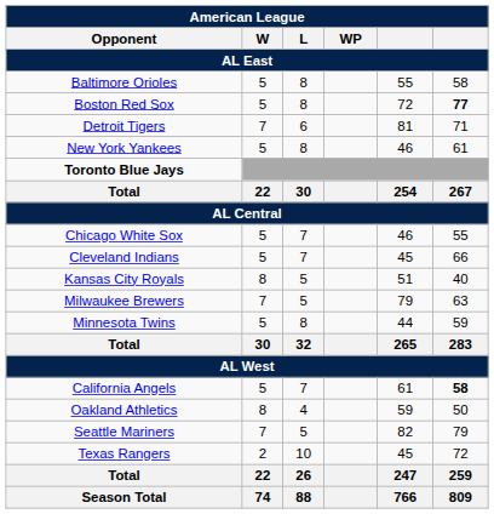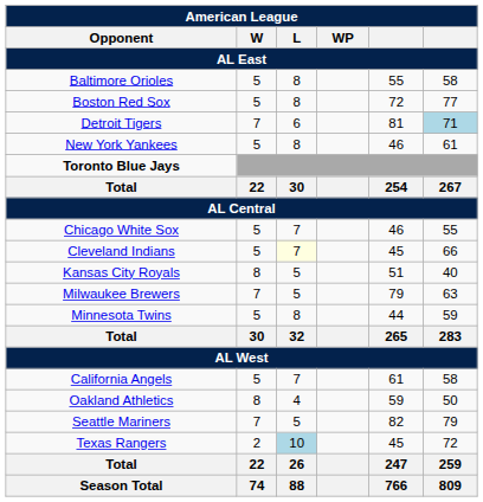Boston Red Sox | column 6: bold -> normal
Detroit Tigers | column 6: no background -> lightblue background
Cleveland Indians | L: no background -> lightyellow background
California Angels | column 6: bold -> normal
Texas Rangers | L: no background -> lightblue background
